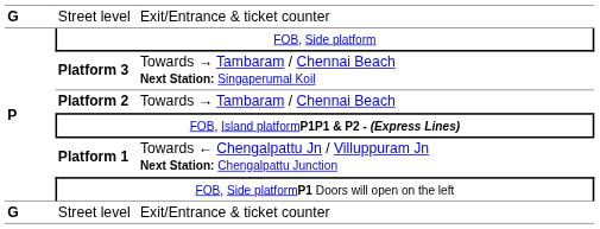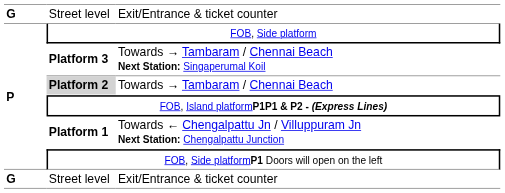Platform 2 | column 2: no background -> lightgrey background
